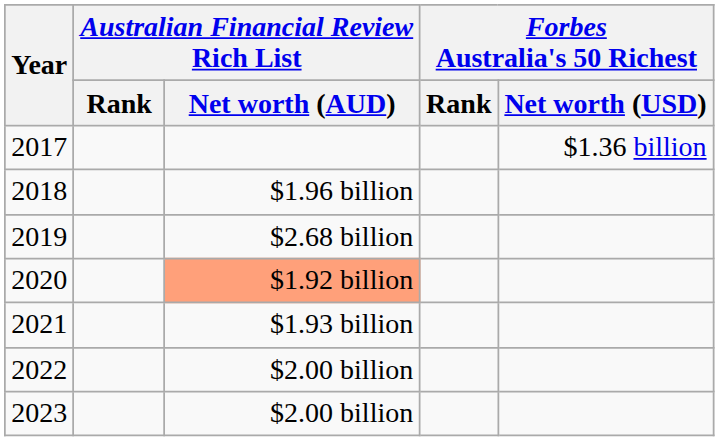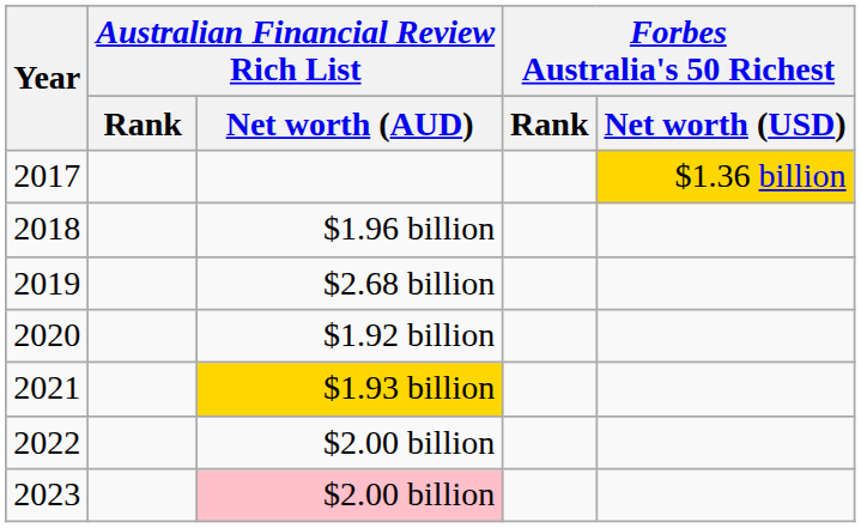2017 | Forbes Australia's 50 Richest / Net worth (USD): no background -> gold background
2020 | Australian Financial Review Rich List / Net worth (AUD): lightsalmon background -> no background
2021 | Australian Financial Review Rich List / Net worth (AUD): no background -> gold background
2023 | Australian Financial Review Rich List / Net worth (AUD): no background -> pink background
